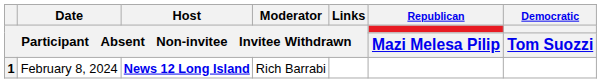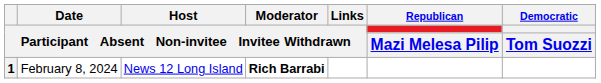1 | Host / Participant Absent Non-invitee Invitee Withdrawn: bold -> normal
1 | Moderator / Participant Absent Non-invitee Invitee Withdrawn: normal -> bold
